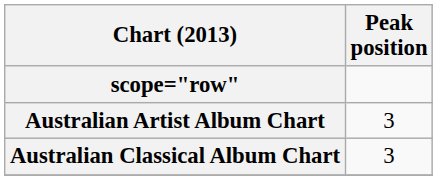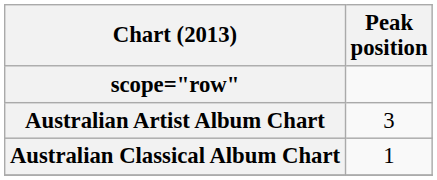Australian Classical Album Chart | Peak position: 3 -> 1
